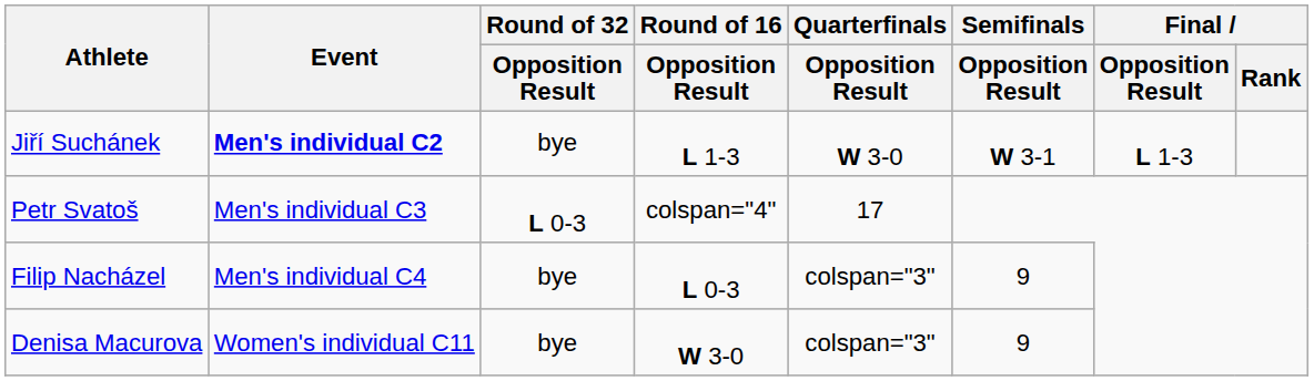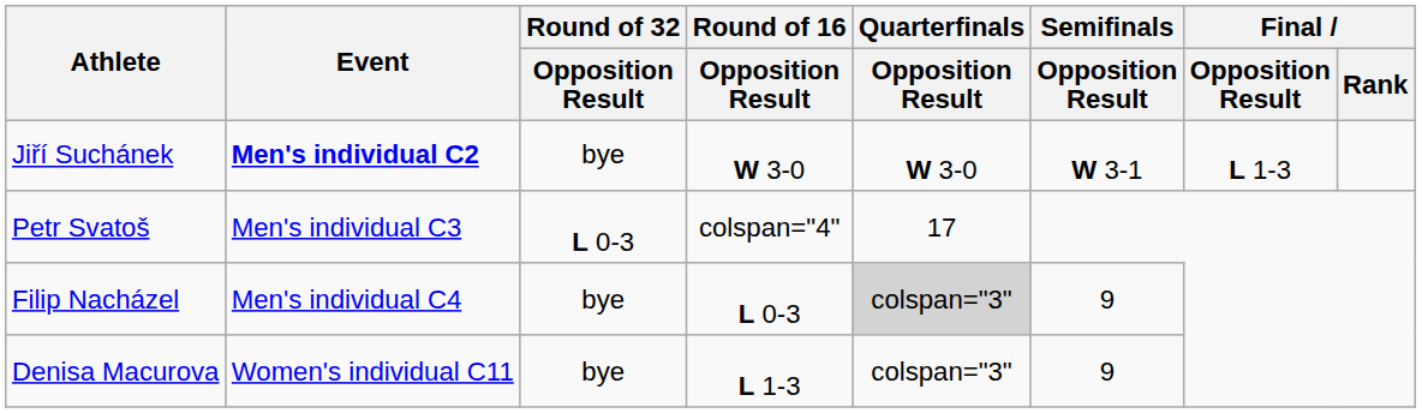Jiří Suchánek | Round of 16 / Opposition Result: L 1-3 -> W 3-0
Filip Nacházel | Quarterfinals / Opposition Result: no background -> lightgrey background
Denisa Macurova | Round of 16 / Opposition Result: W 3-0 -> L 1-3
